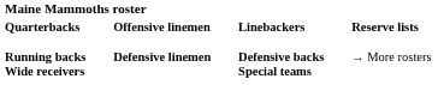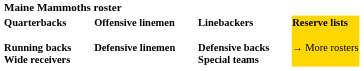Quarterbacks Running backs Wide receivers | column 4: no background -> gold background
